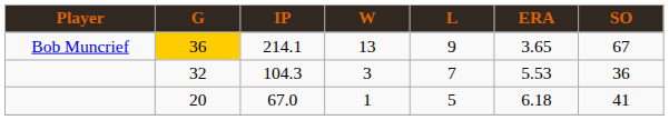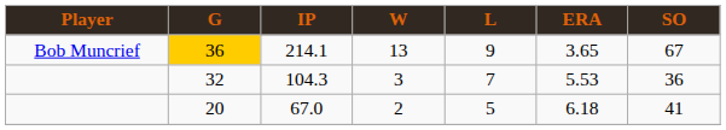20 | W: 1 -> 2
